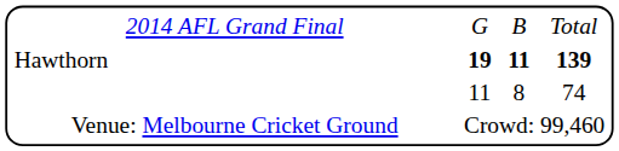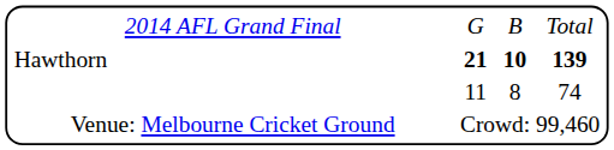Hawthorn | column 2: 19 -> 21
Hawthorn | column 3: 11 -> 10
